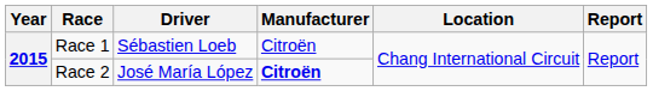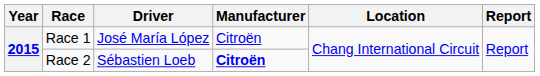Race 1 | Driver: Sébastien Loeb -> José María López
Race 2 | Driver: José María López -> Sébastien Loeb
